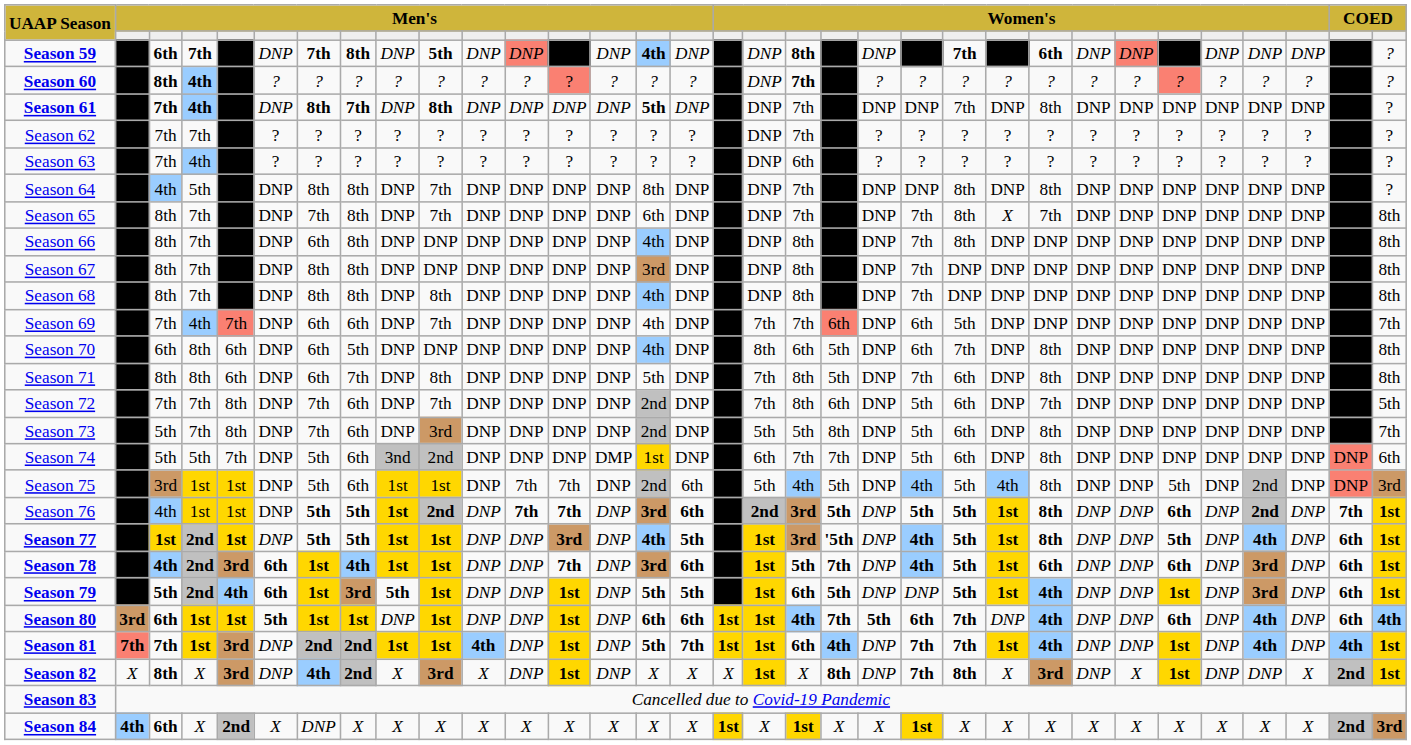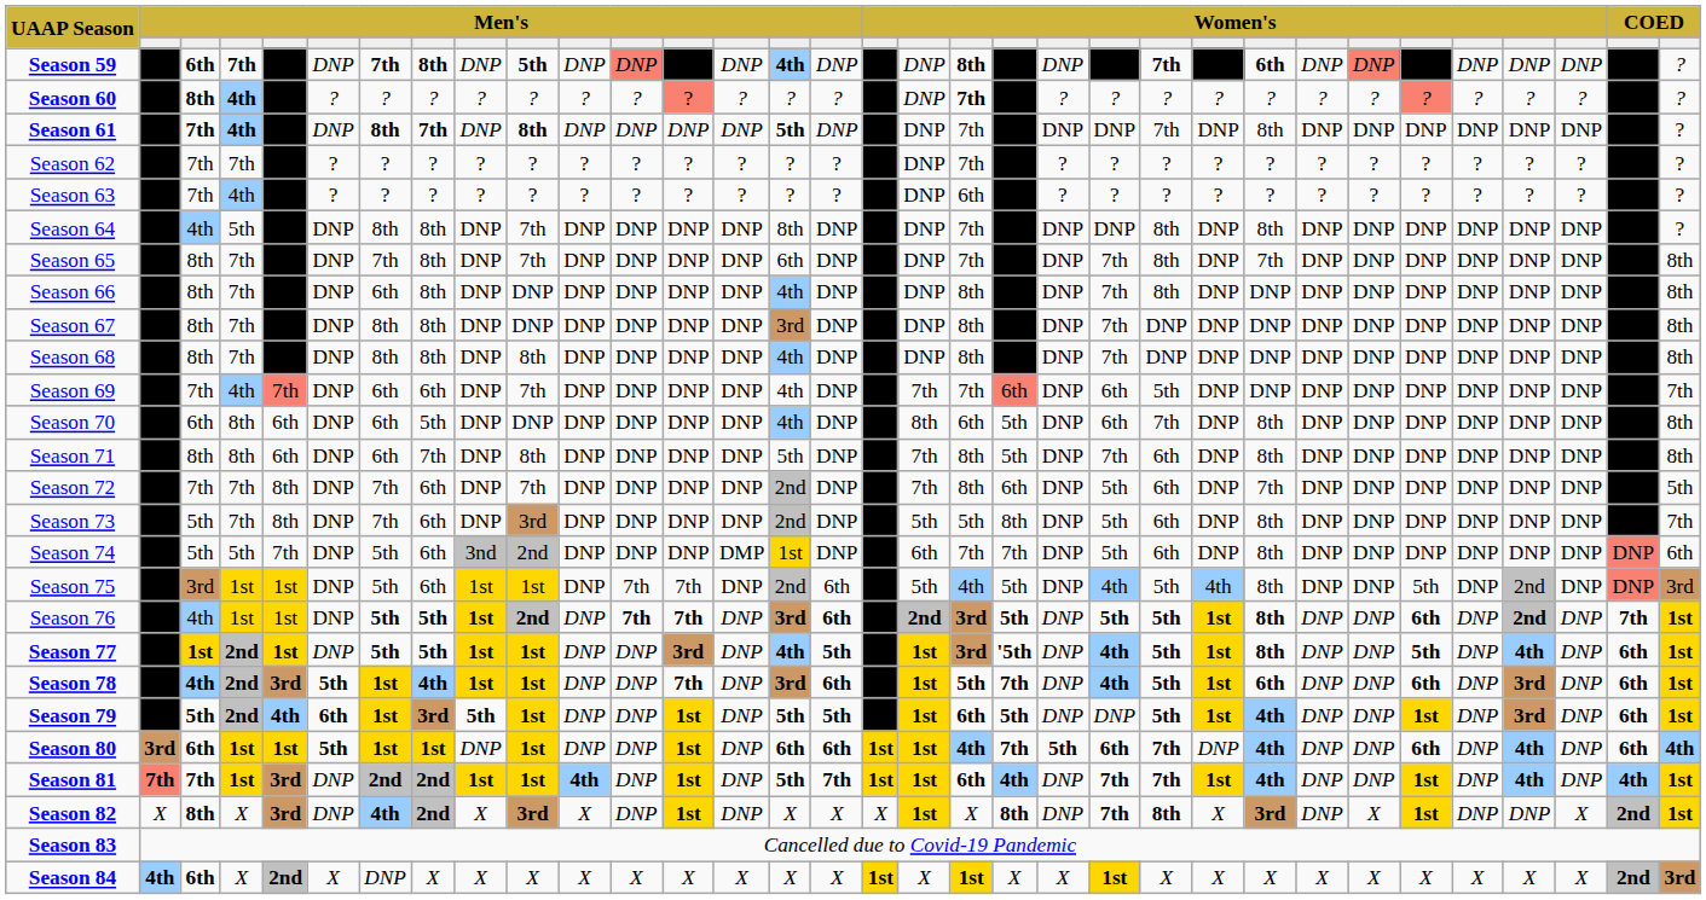Season 65 | column 24: X -> DNP
Season 78 | column 6: 6th -> 5th
